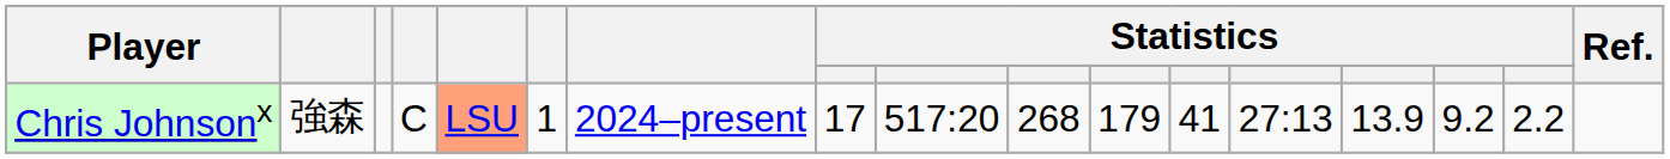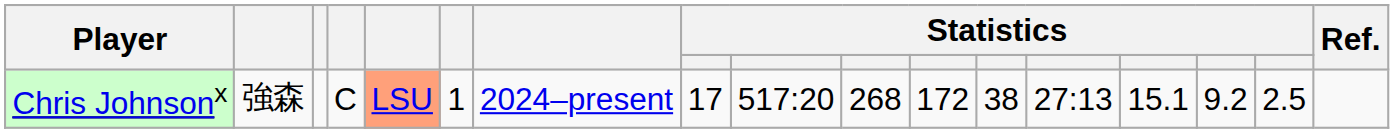Chris Johnsonx | column 11: 179 -> 172
Chris Johnsonx | column 12: 41 -> 38
Chris Johnsonx | column 14: 13.9 -> 15.1
Chris Johnsonx | column 16: 2.2 -> 2.5
